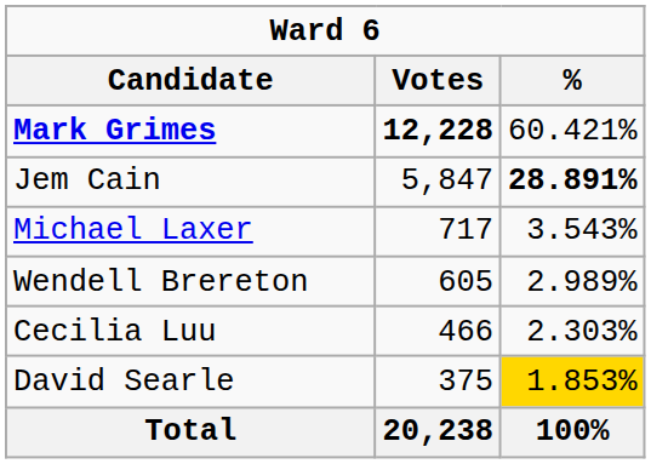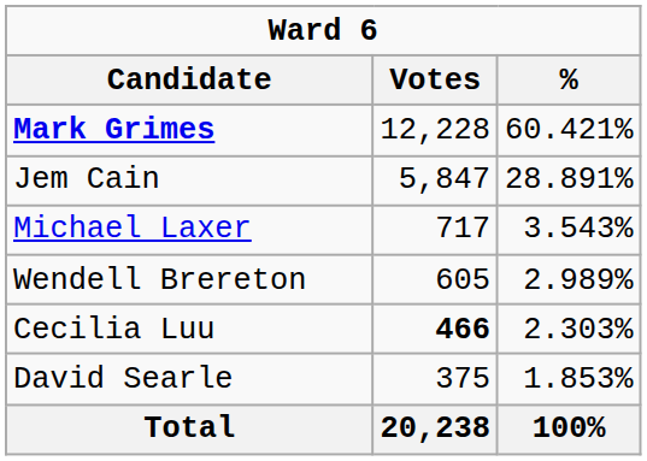Mark Grimes | Votes: bold -> normal
Jem Cain | %: bold -> normal
Cecilia Luu | Votes: normal -> bold
David Searle | %: gold background -> no background
